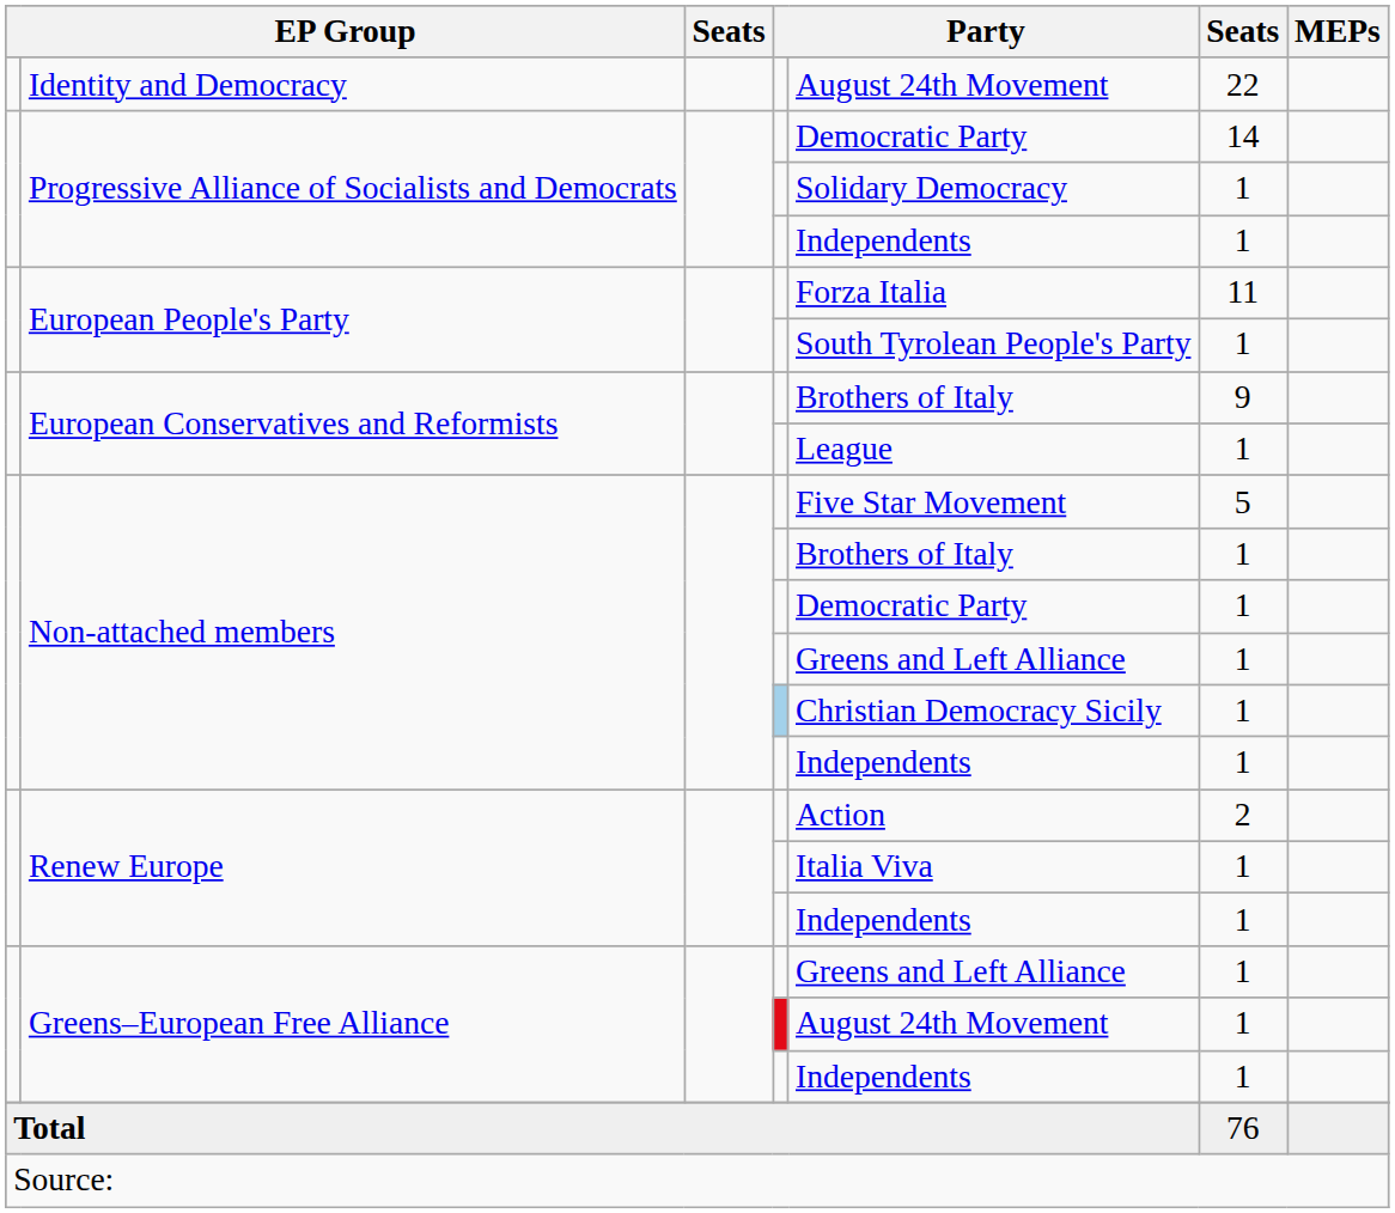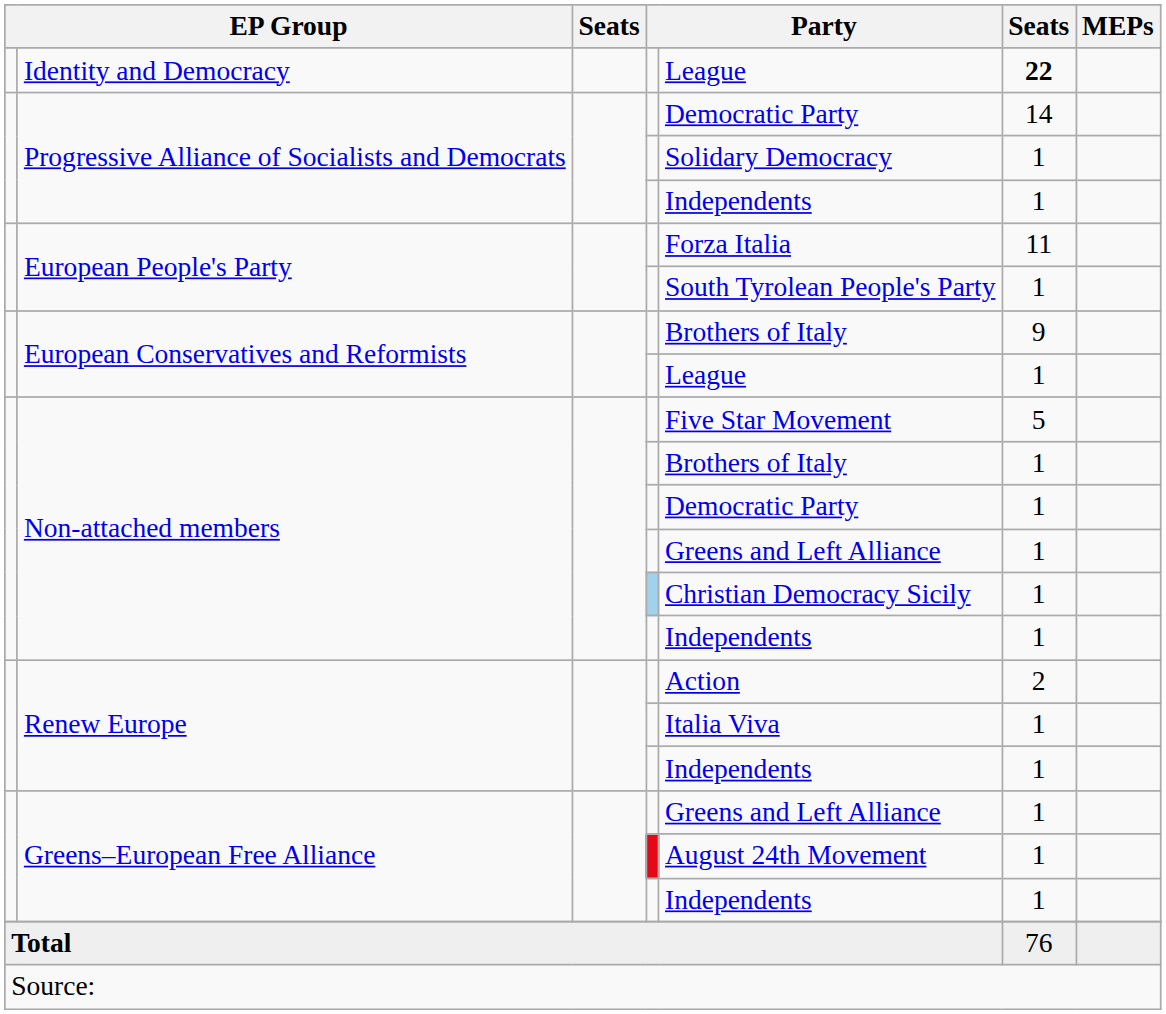Identity and Democracy | column 5: August 24th Movement -> League
Identity and Democracy | column 6: normal -> bold
